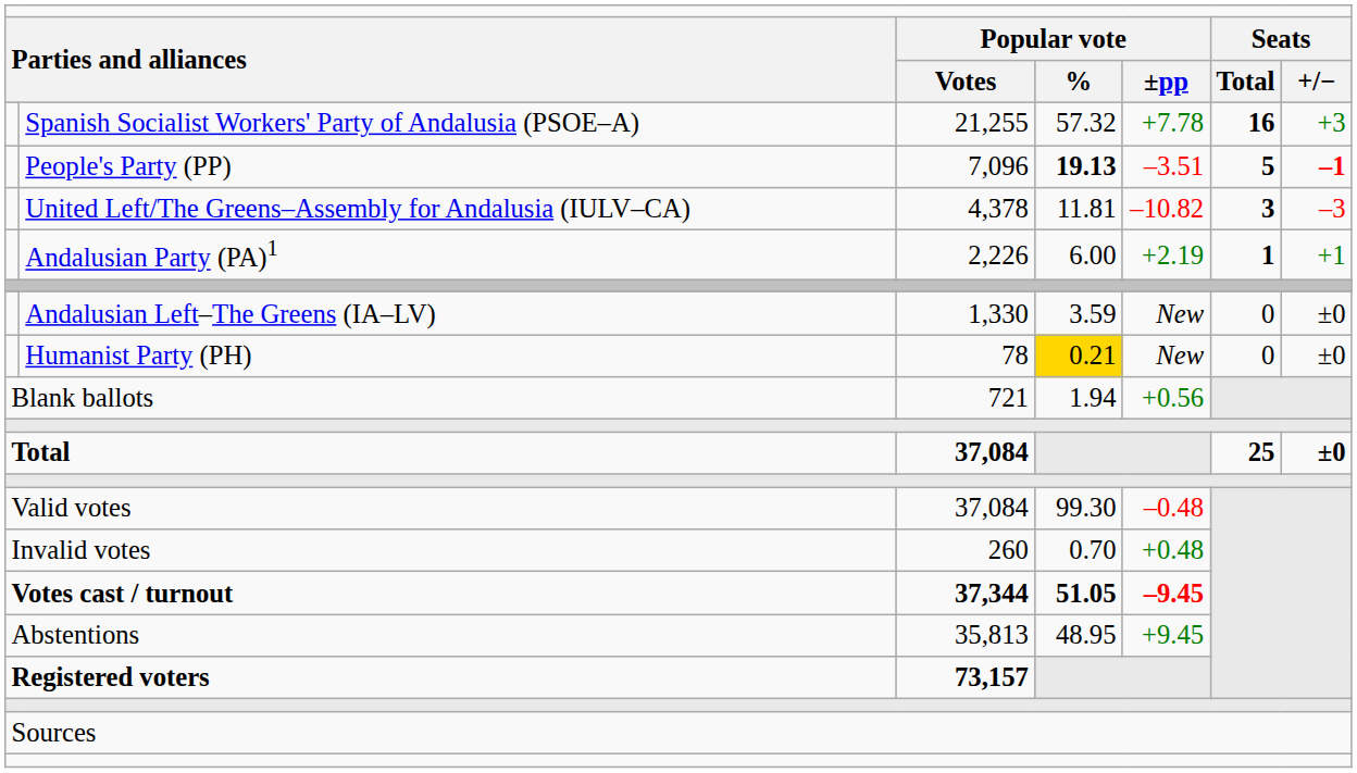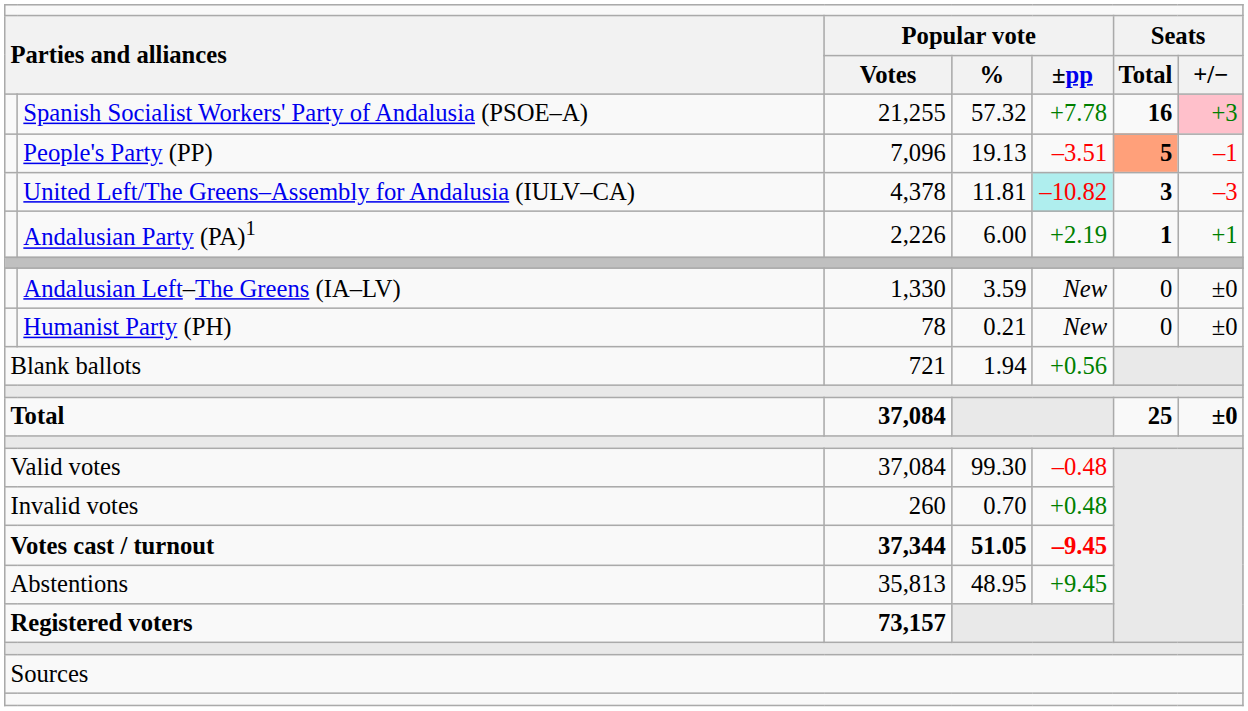Spanish Socialist Workers' Party of Andalusia (PSOE–A) | column 7: no background -> pink background
People's Party (PP) | column 4: bold -> normal
People's Party (PP) | column 6: no background -> lightsalmon background
People's Party (PP) | column 7: bold -> normal
United Left/The Greens–Assembly for Andalusia (IULV–CA) | column 5: no background -> paleturquoise background
Humanist Party (PH) | column 4: gold background -> no background
